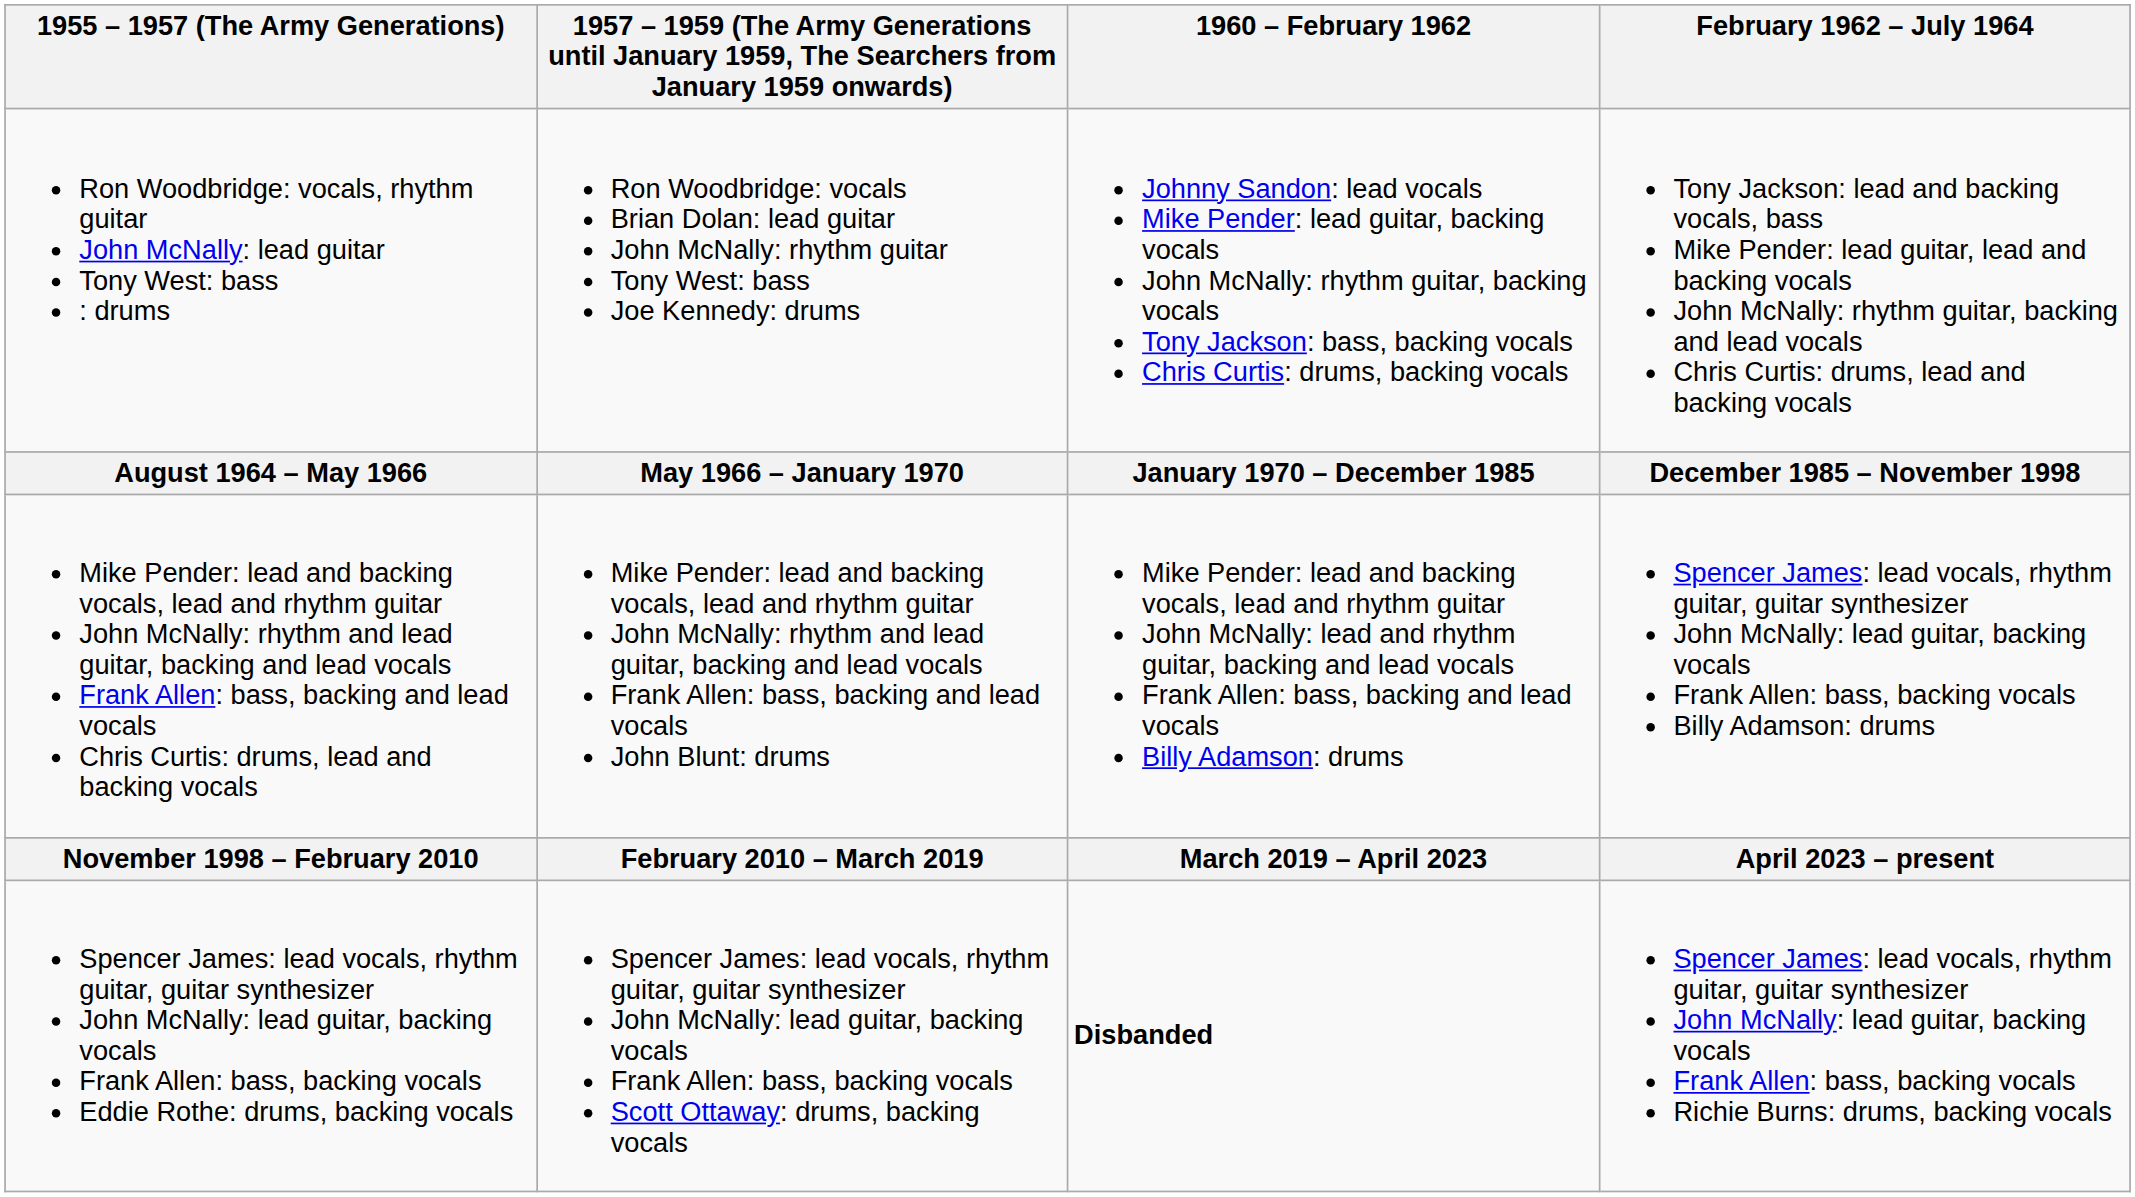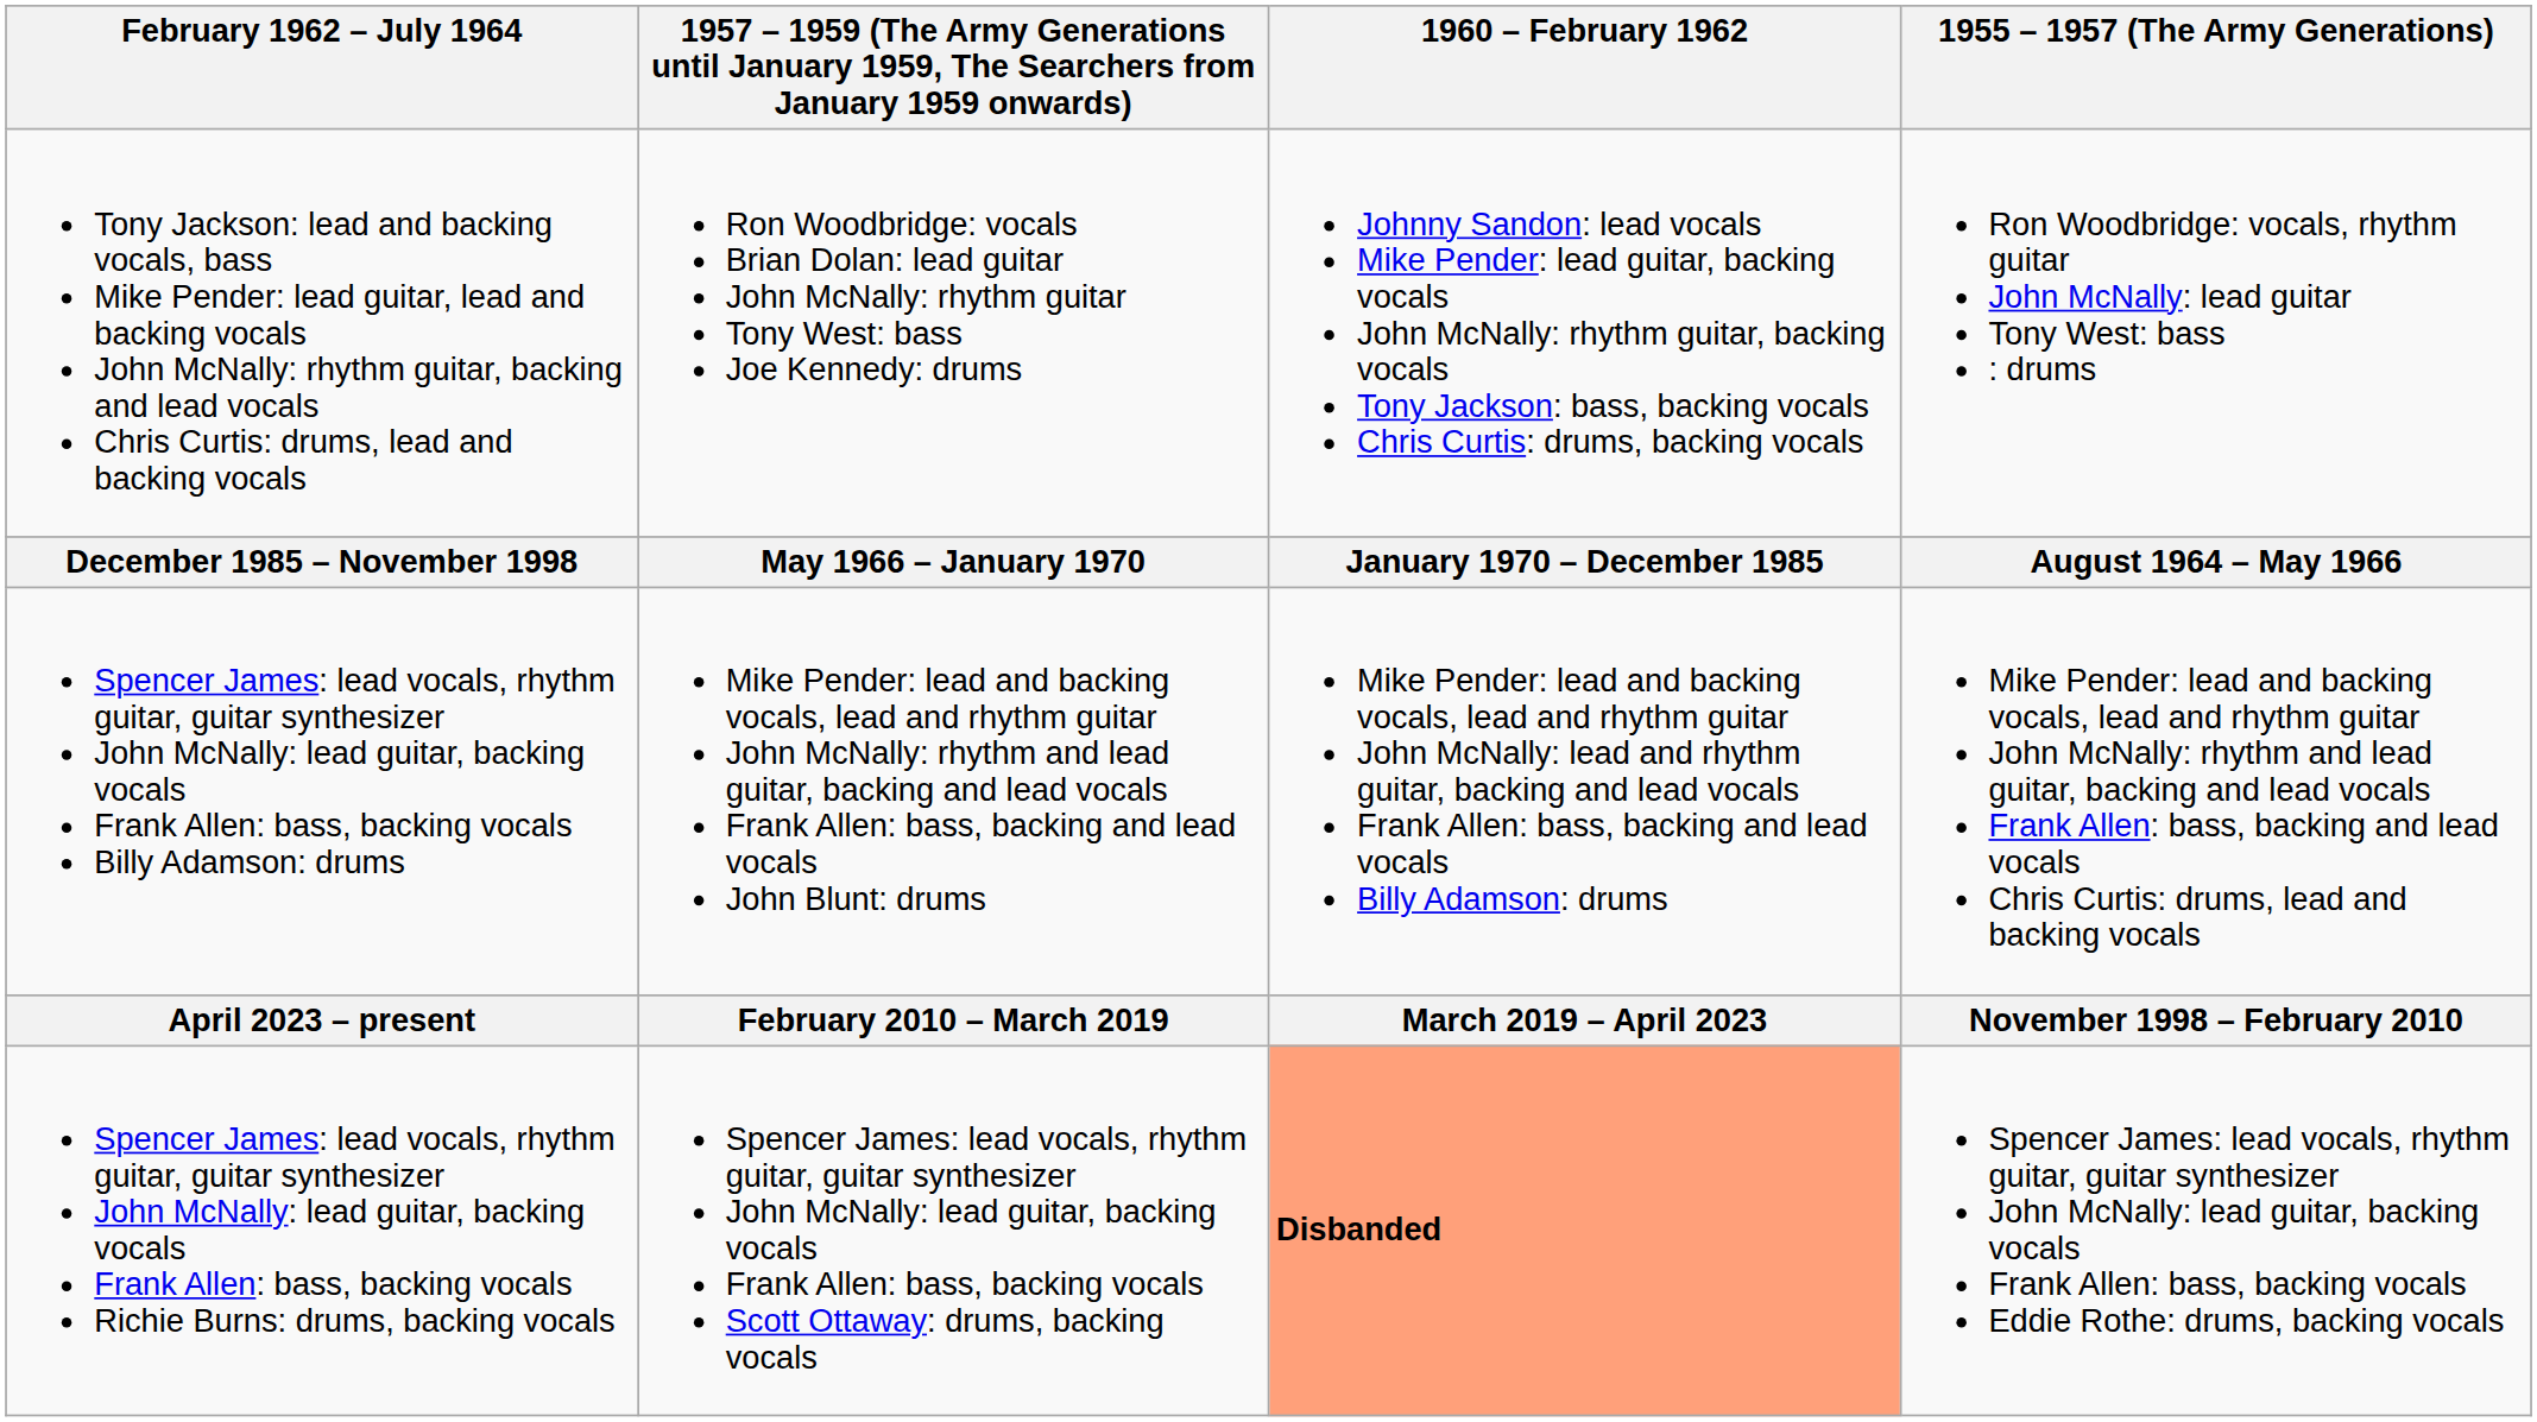columns swapped: 1955 – 1957 (The Army Generations) <-> February 1962 – July 1964
row 6 | 1960 – February 1962: no background -> lightsalmon background
